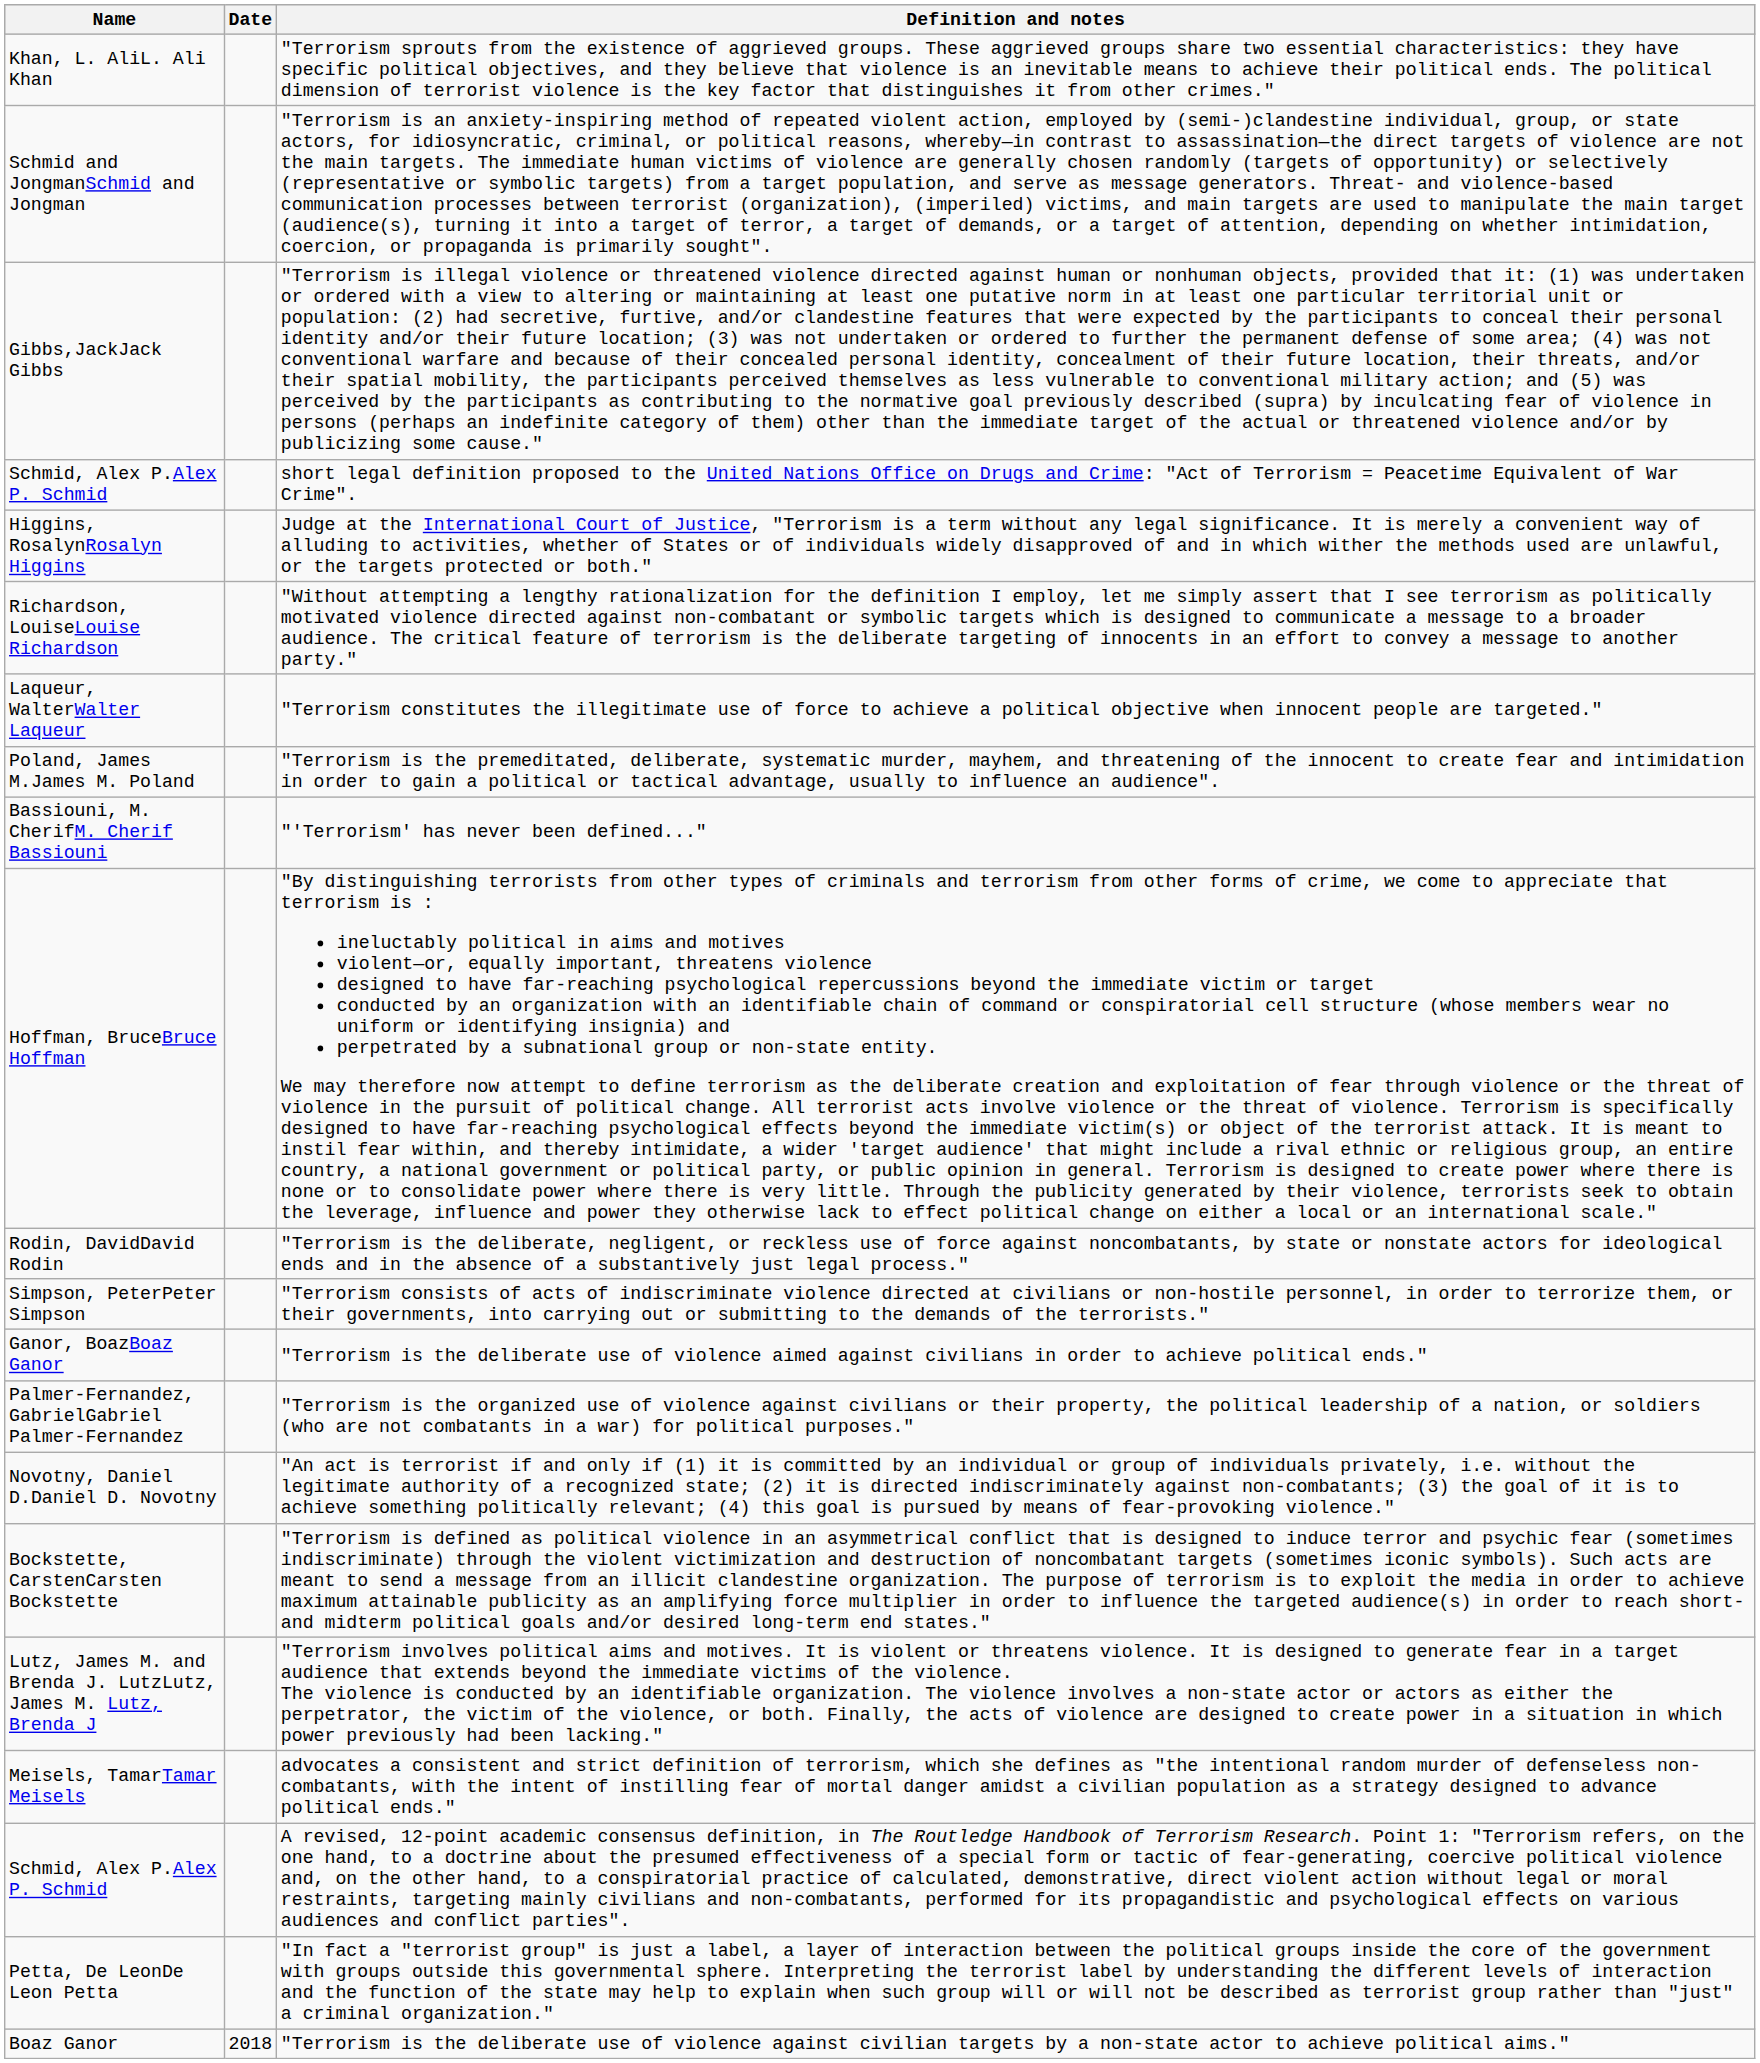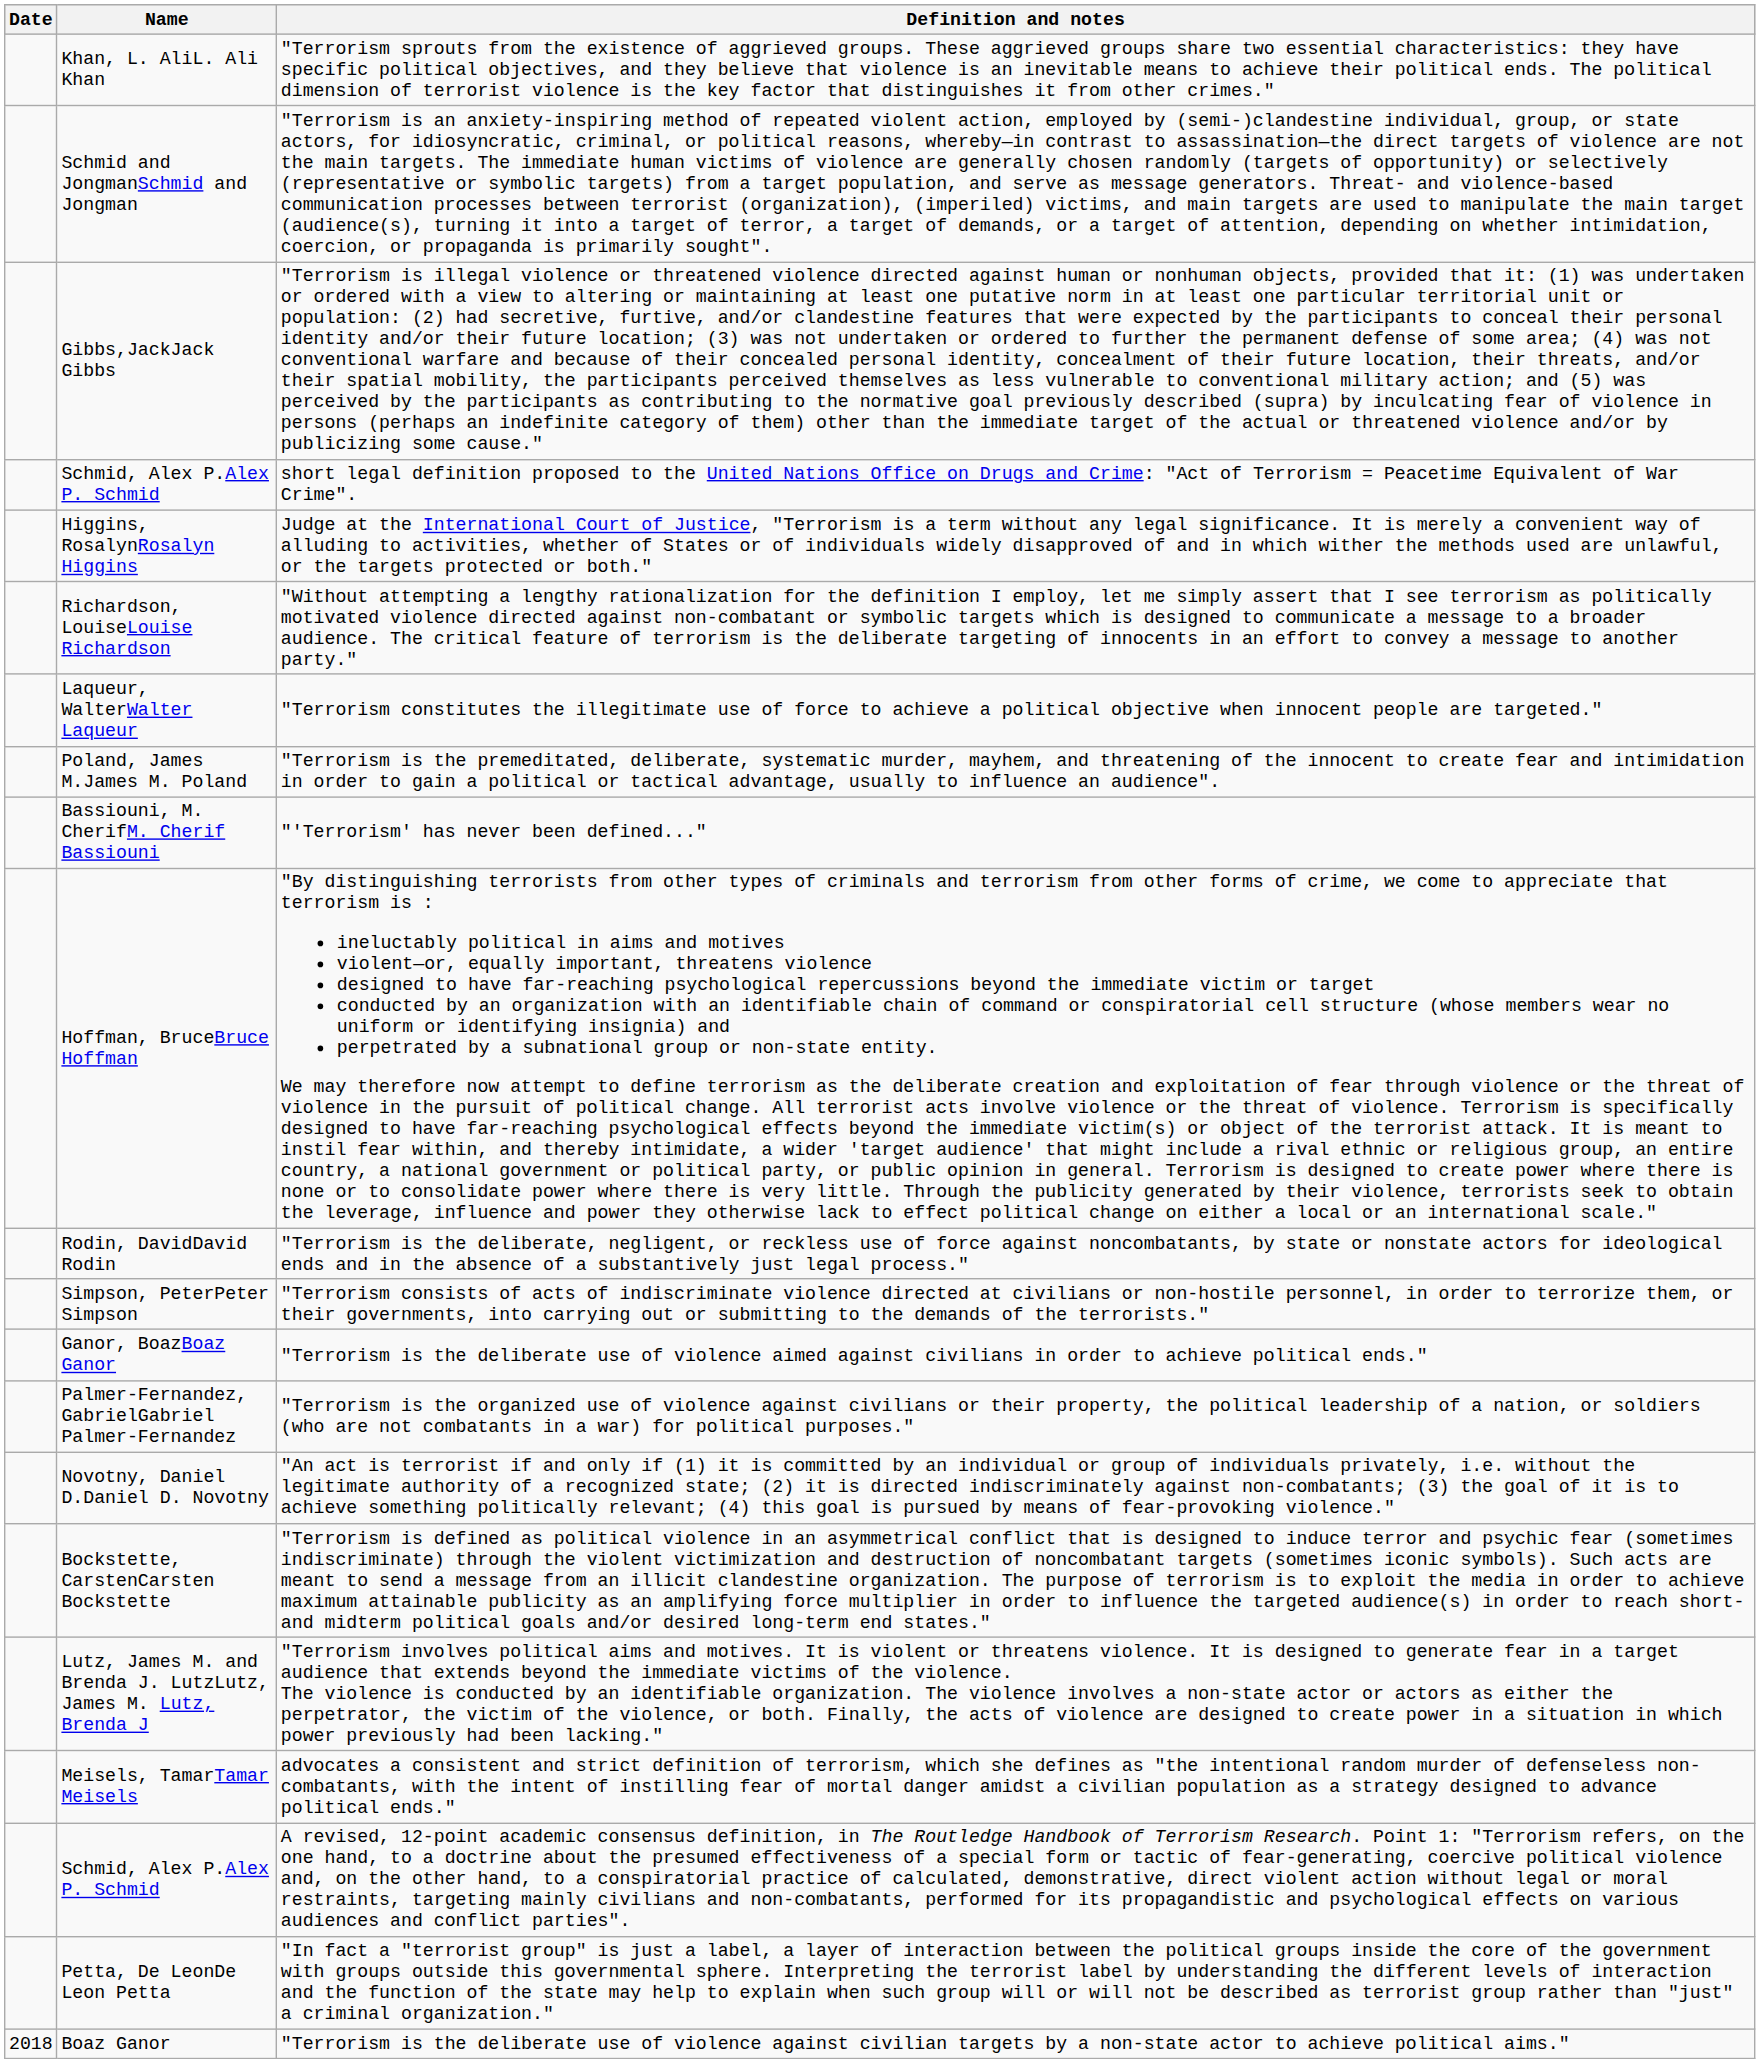columns swapped: Date <-> Name
